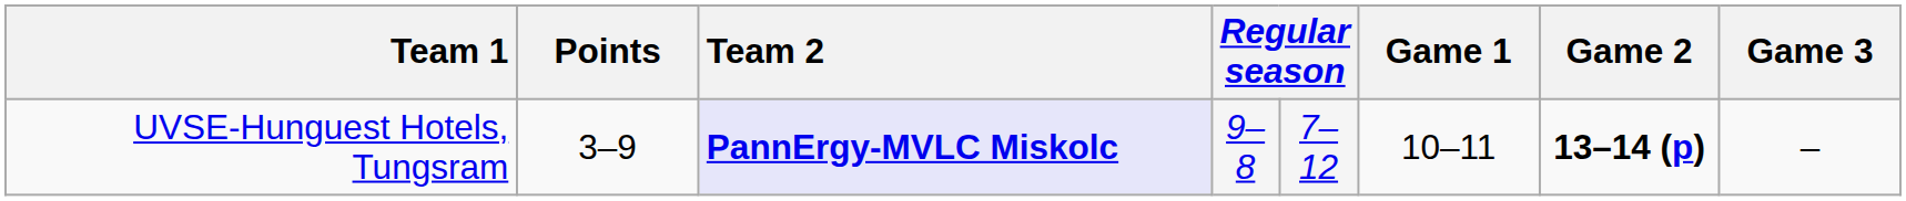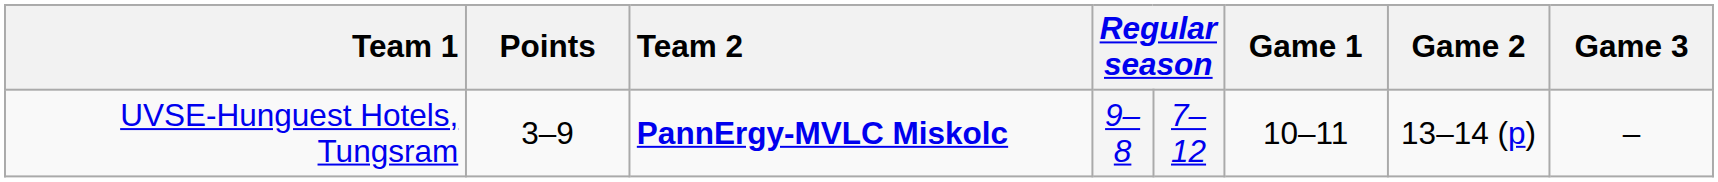UVSE-Hunguest Hotels, Tungsram | Team 2: lavender background -> no background
UVSE-Hunguest Hotels, Tungsram | Game 2: bold -> normal
